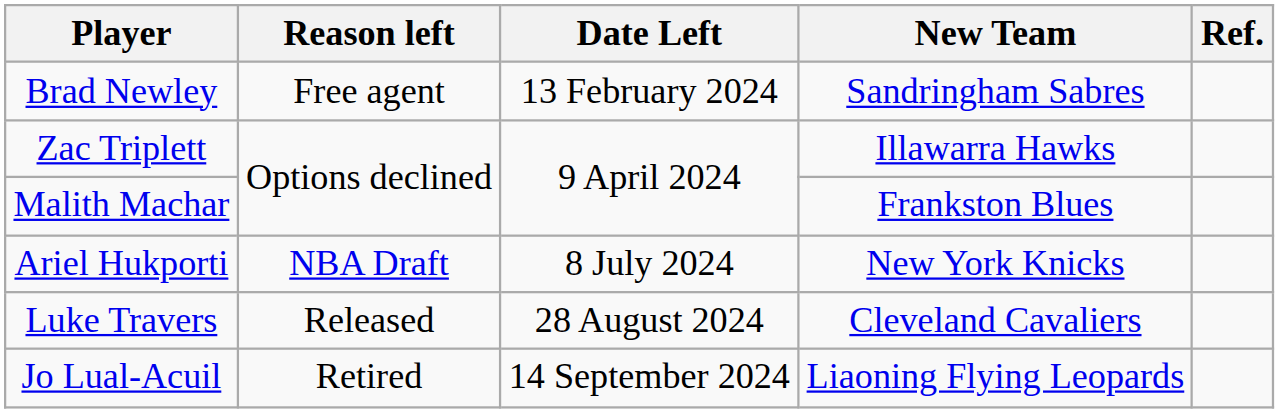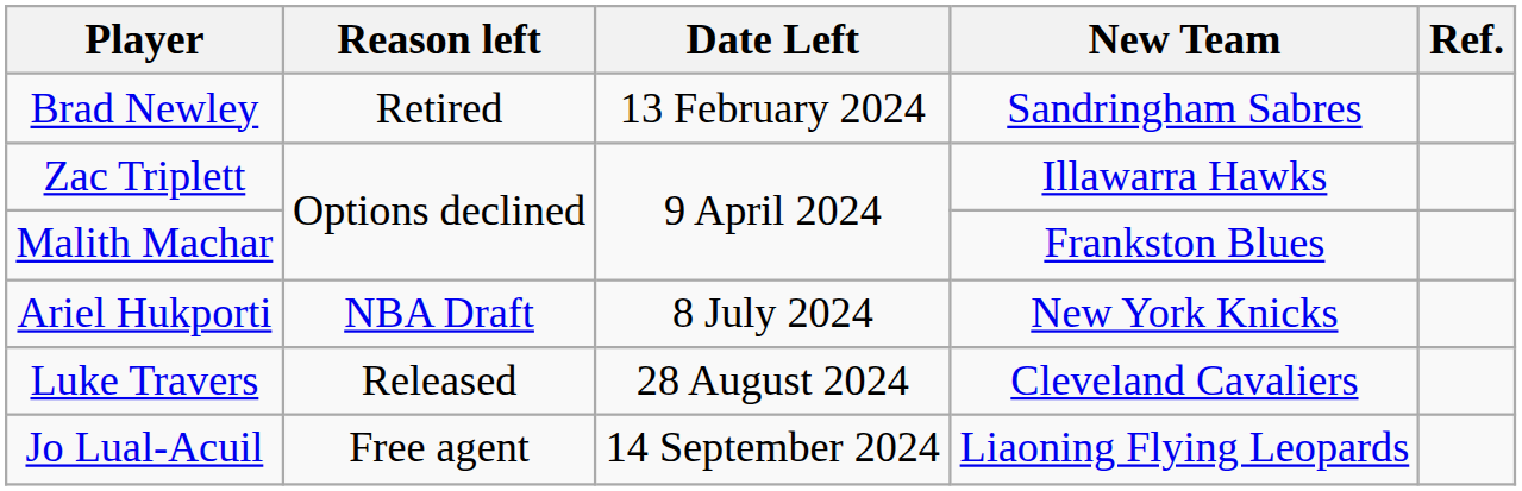Brad Newley | Reason left: Free agent -> Retired
Jo Lual-Acuil | Reason left: Retired -> Free agent
